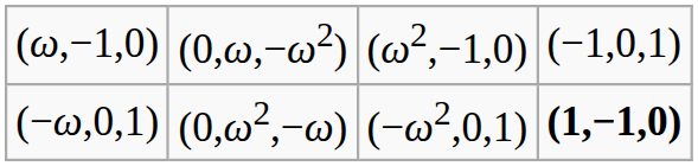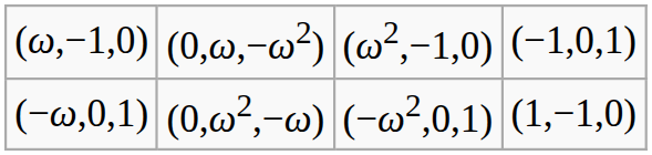(0,ω2,−ω) | column 4: bold -> normal
